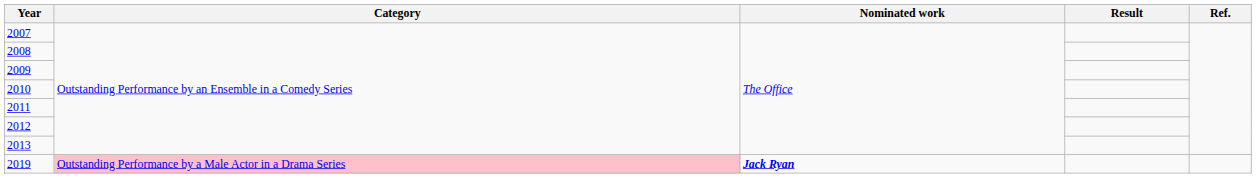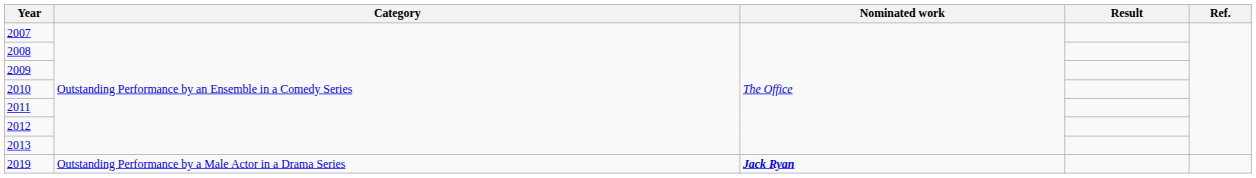2019 | Category: pink background -> no background
